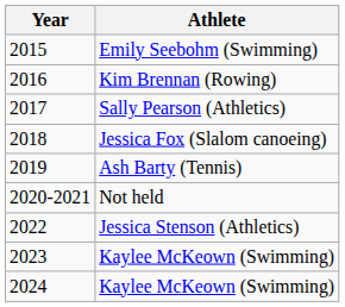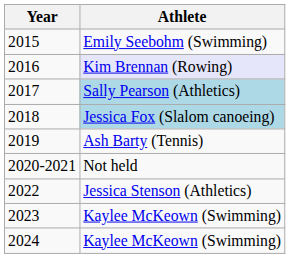2016 | Athlete: no background -> lavender background
2017 | Athlete: no background -> lightblue background
2018 | Athlete: no background -> lightblue background
